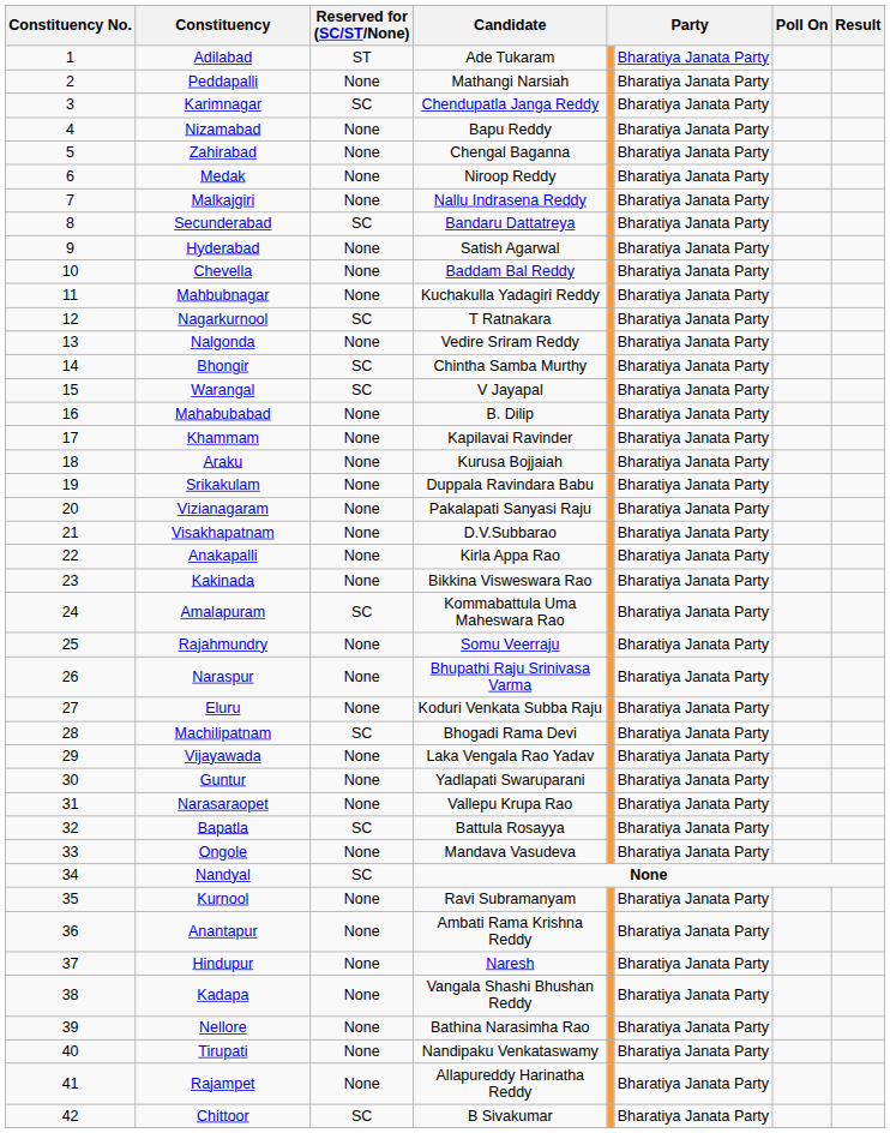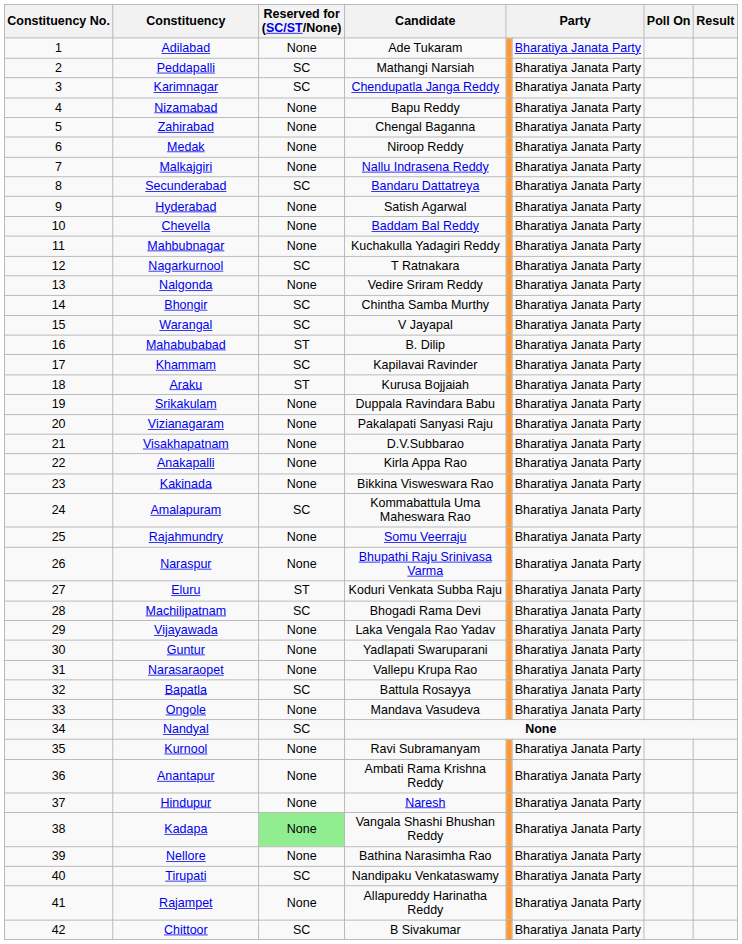Adilabad | Reserved for (SC/ST/None): ST -> None
Peddapalli | Reserved for (SC/ST/None): None -> SC
Mahabubabad | Reserved for (SC/ST/None): None -> ST
Khammam | Reserved for (SC/ST/None): None -> SC
Araku | Reserved for (SC/ST/None): None -> ST
Eluru | Reserved for (SC/ST/None): None -> ST
Kadapa | Reserved for (SC/ST/None): no background -> lightgreen background
Tirupati | Reserved for (SC/ST/None): None -> SC
